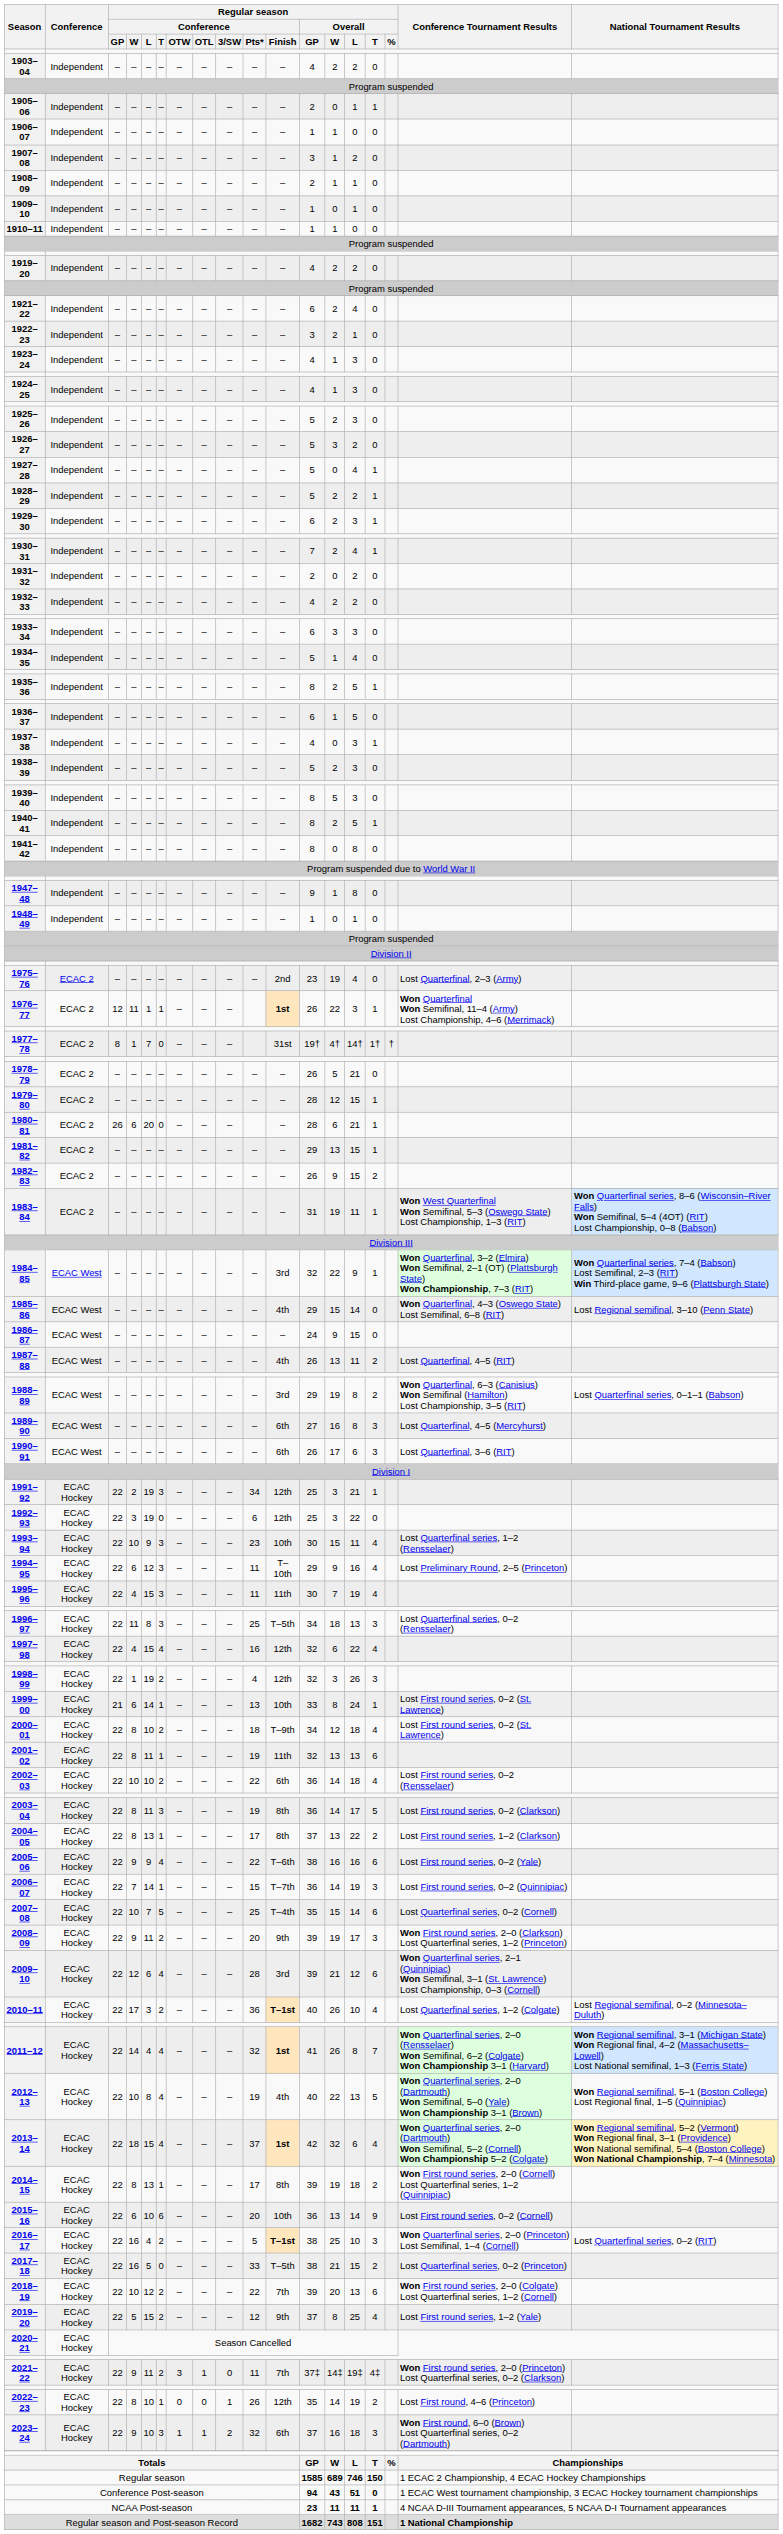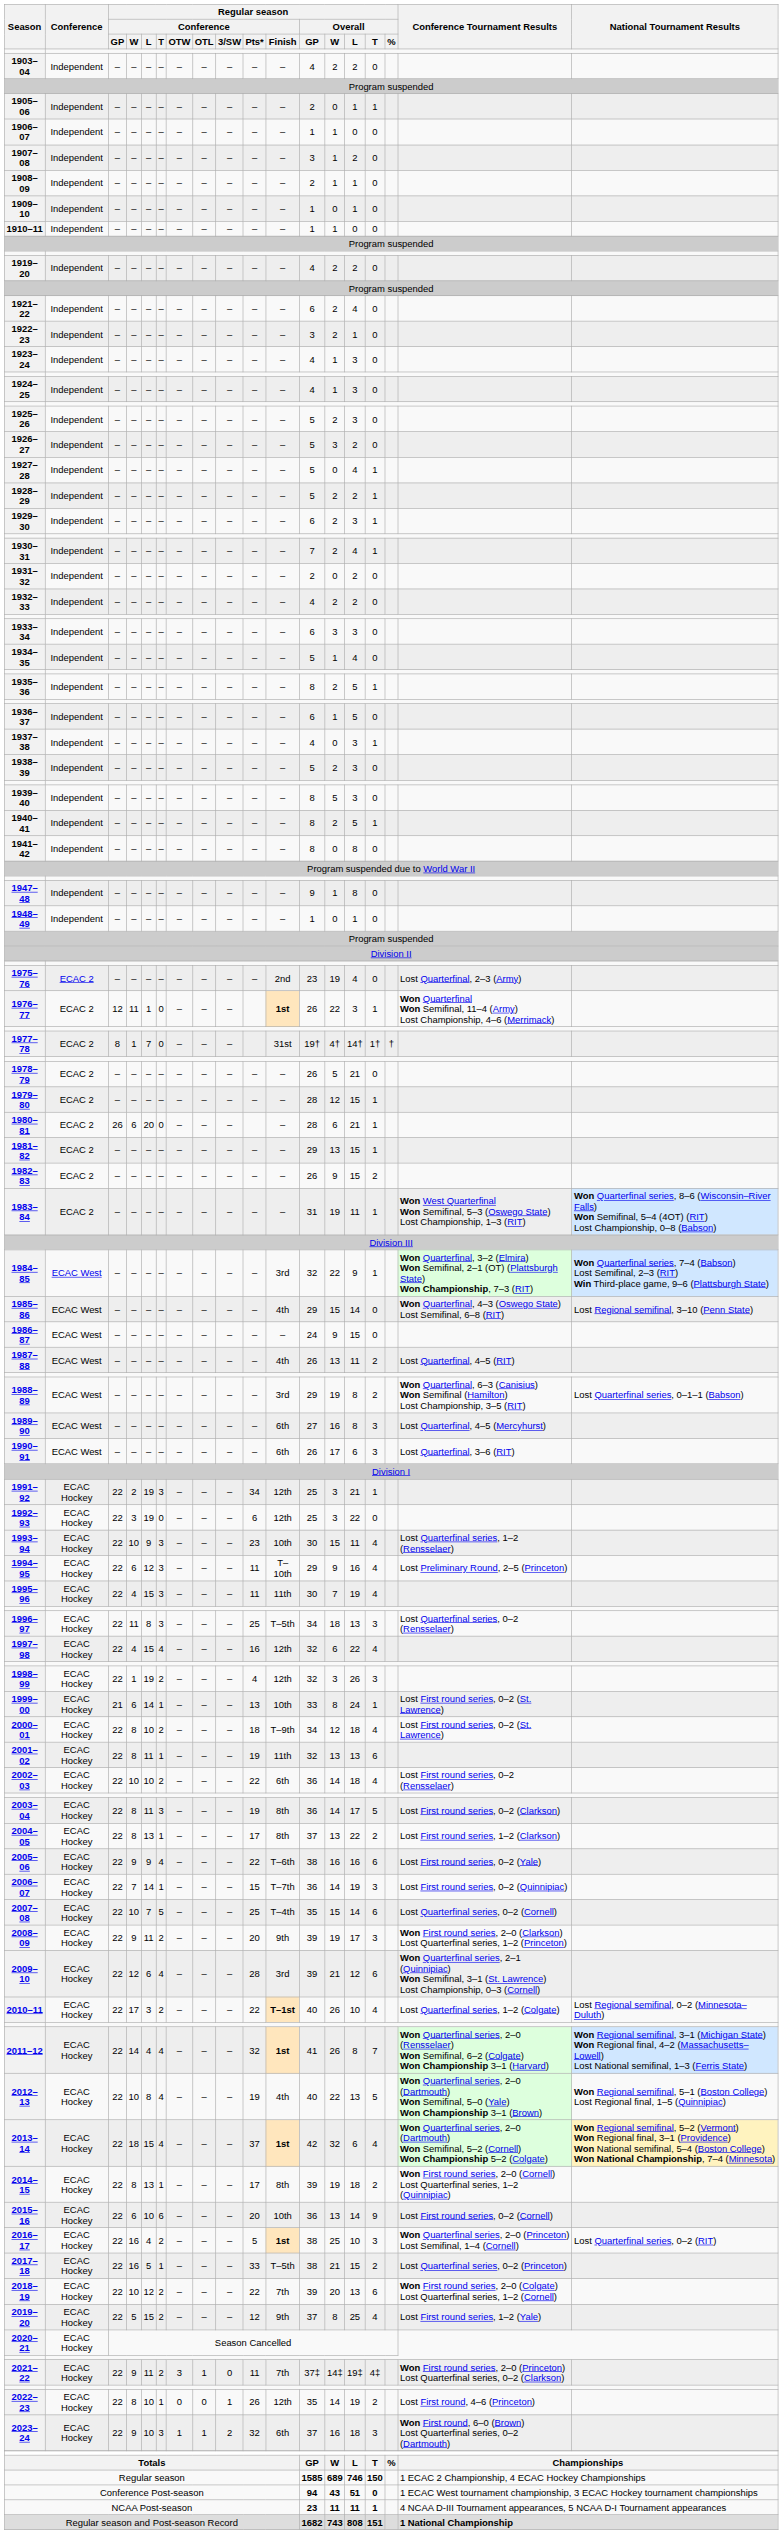1976–77 | Regular season / Conference / T: 1 -> 0
2010–11 | Regular season / Conference / Pts*: 36 -> 22
2016–17 | Regular season / Conference / Finish: T–1st -> 1st
2017–18 | Regular season / Conference / T: 0 -> 1
